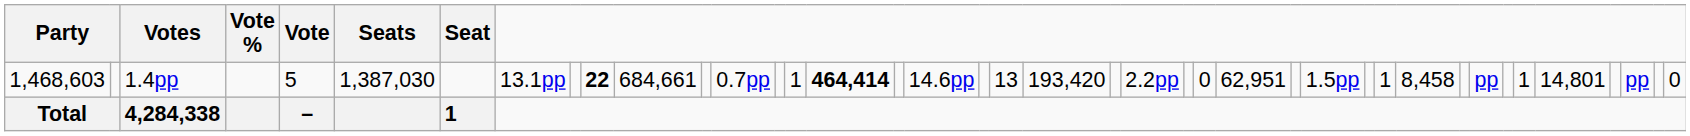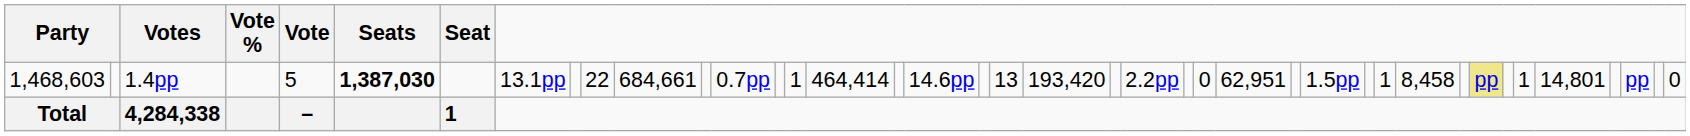1.4pp | Seats: normal -> bold
1.4pp | column 10: bold -> normal
1.4pp | column 16: bold -> normal
1.4pp | column 33: no background -> khaki background
